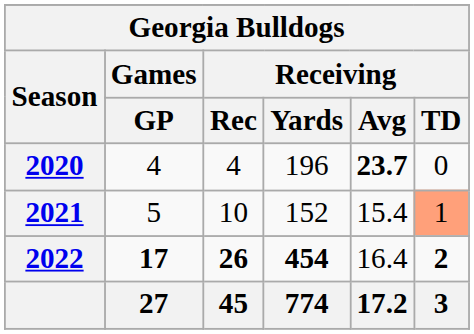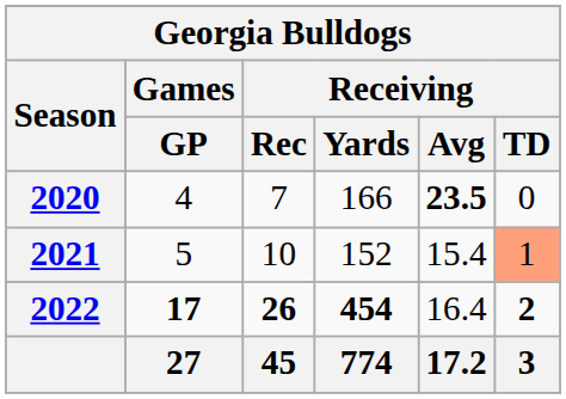2020 | Receiving / Rec: 4 -> 7
2020 | Receiving / Yards: 196 -> 166
2020 | Receiving / Avg: 23.7 -> 23.5
